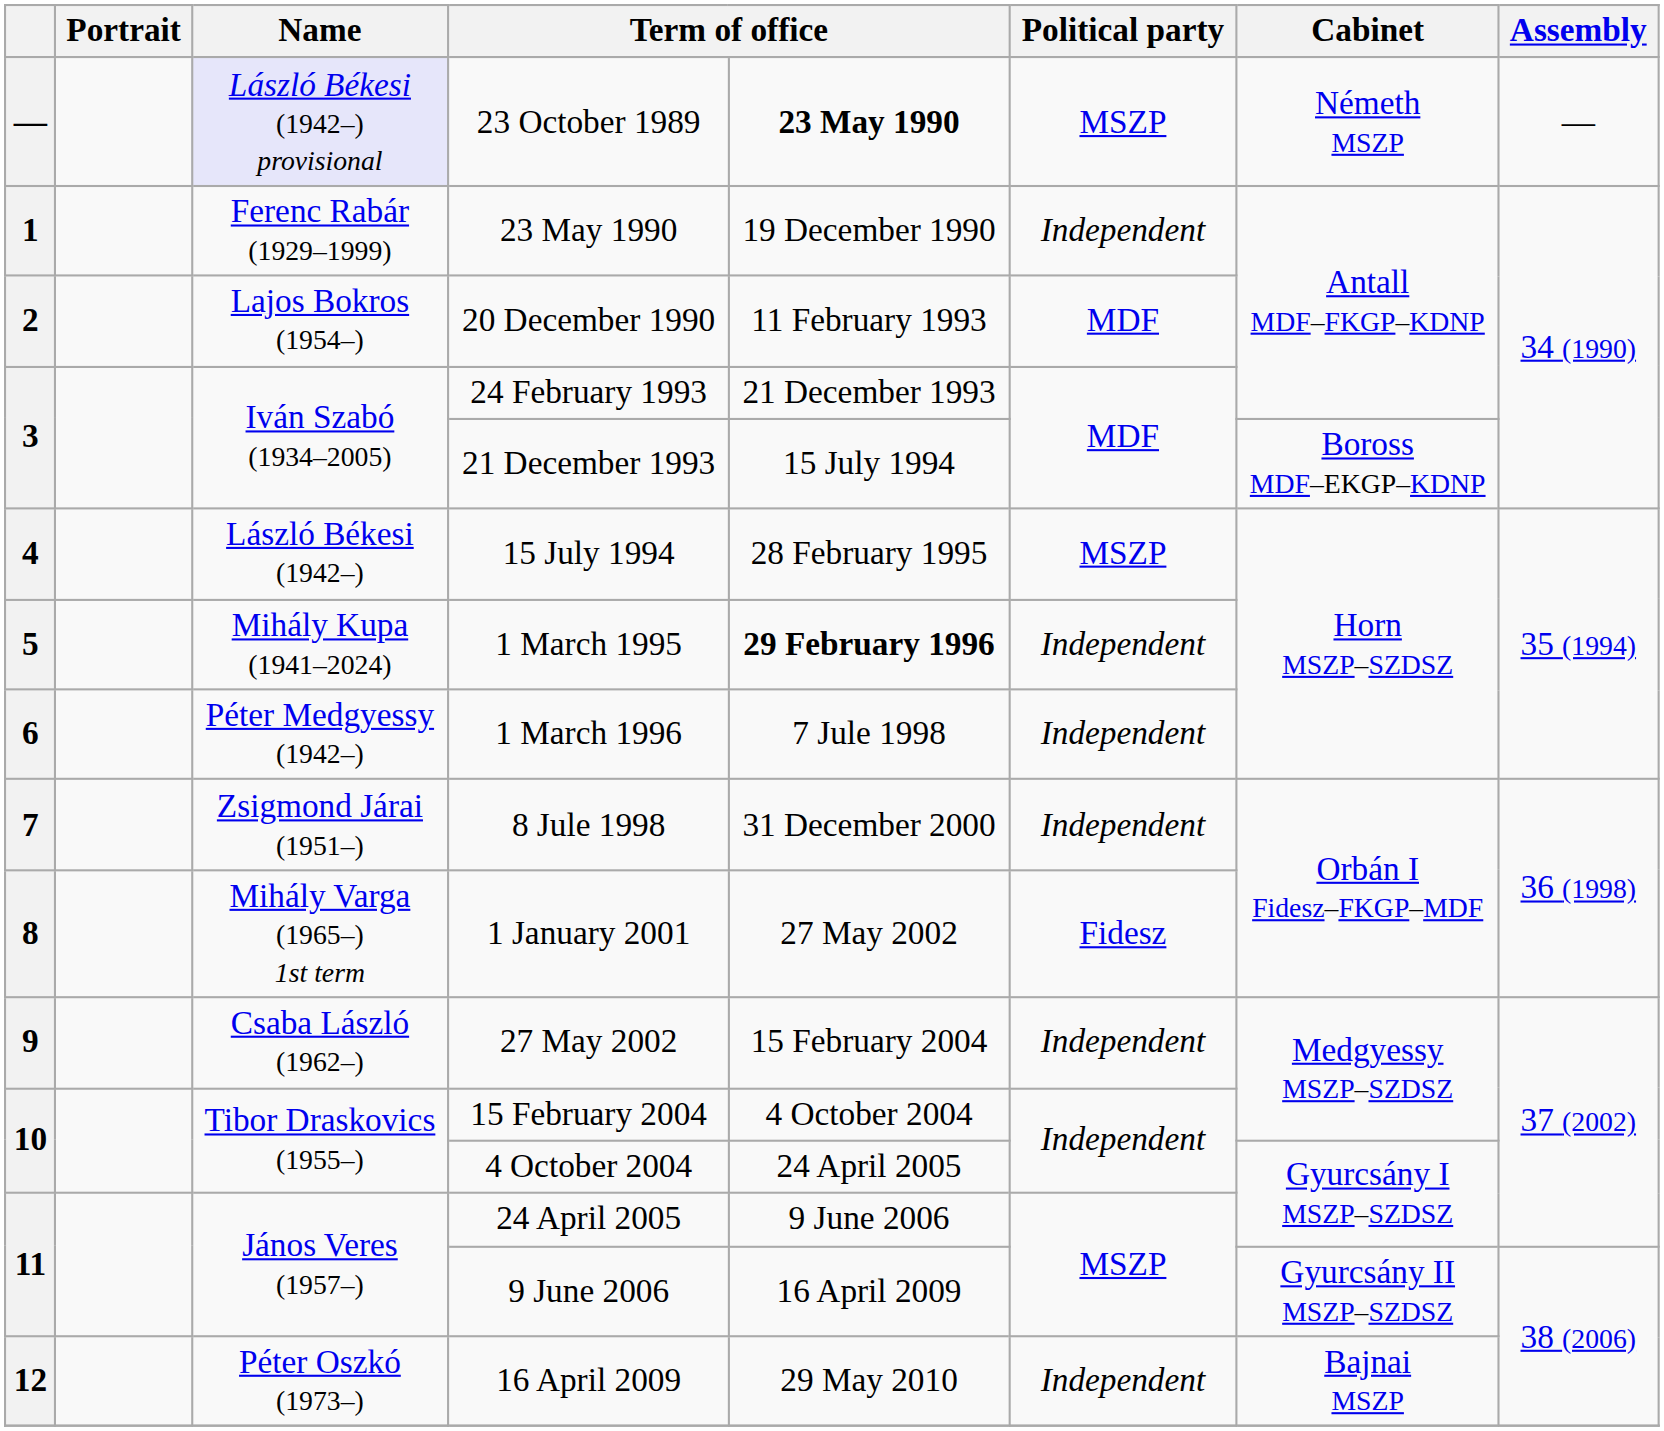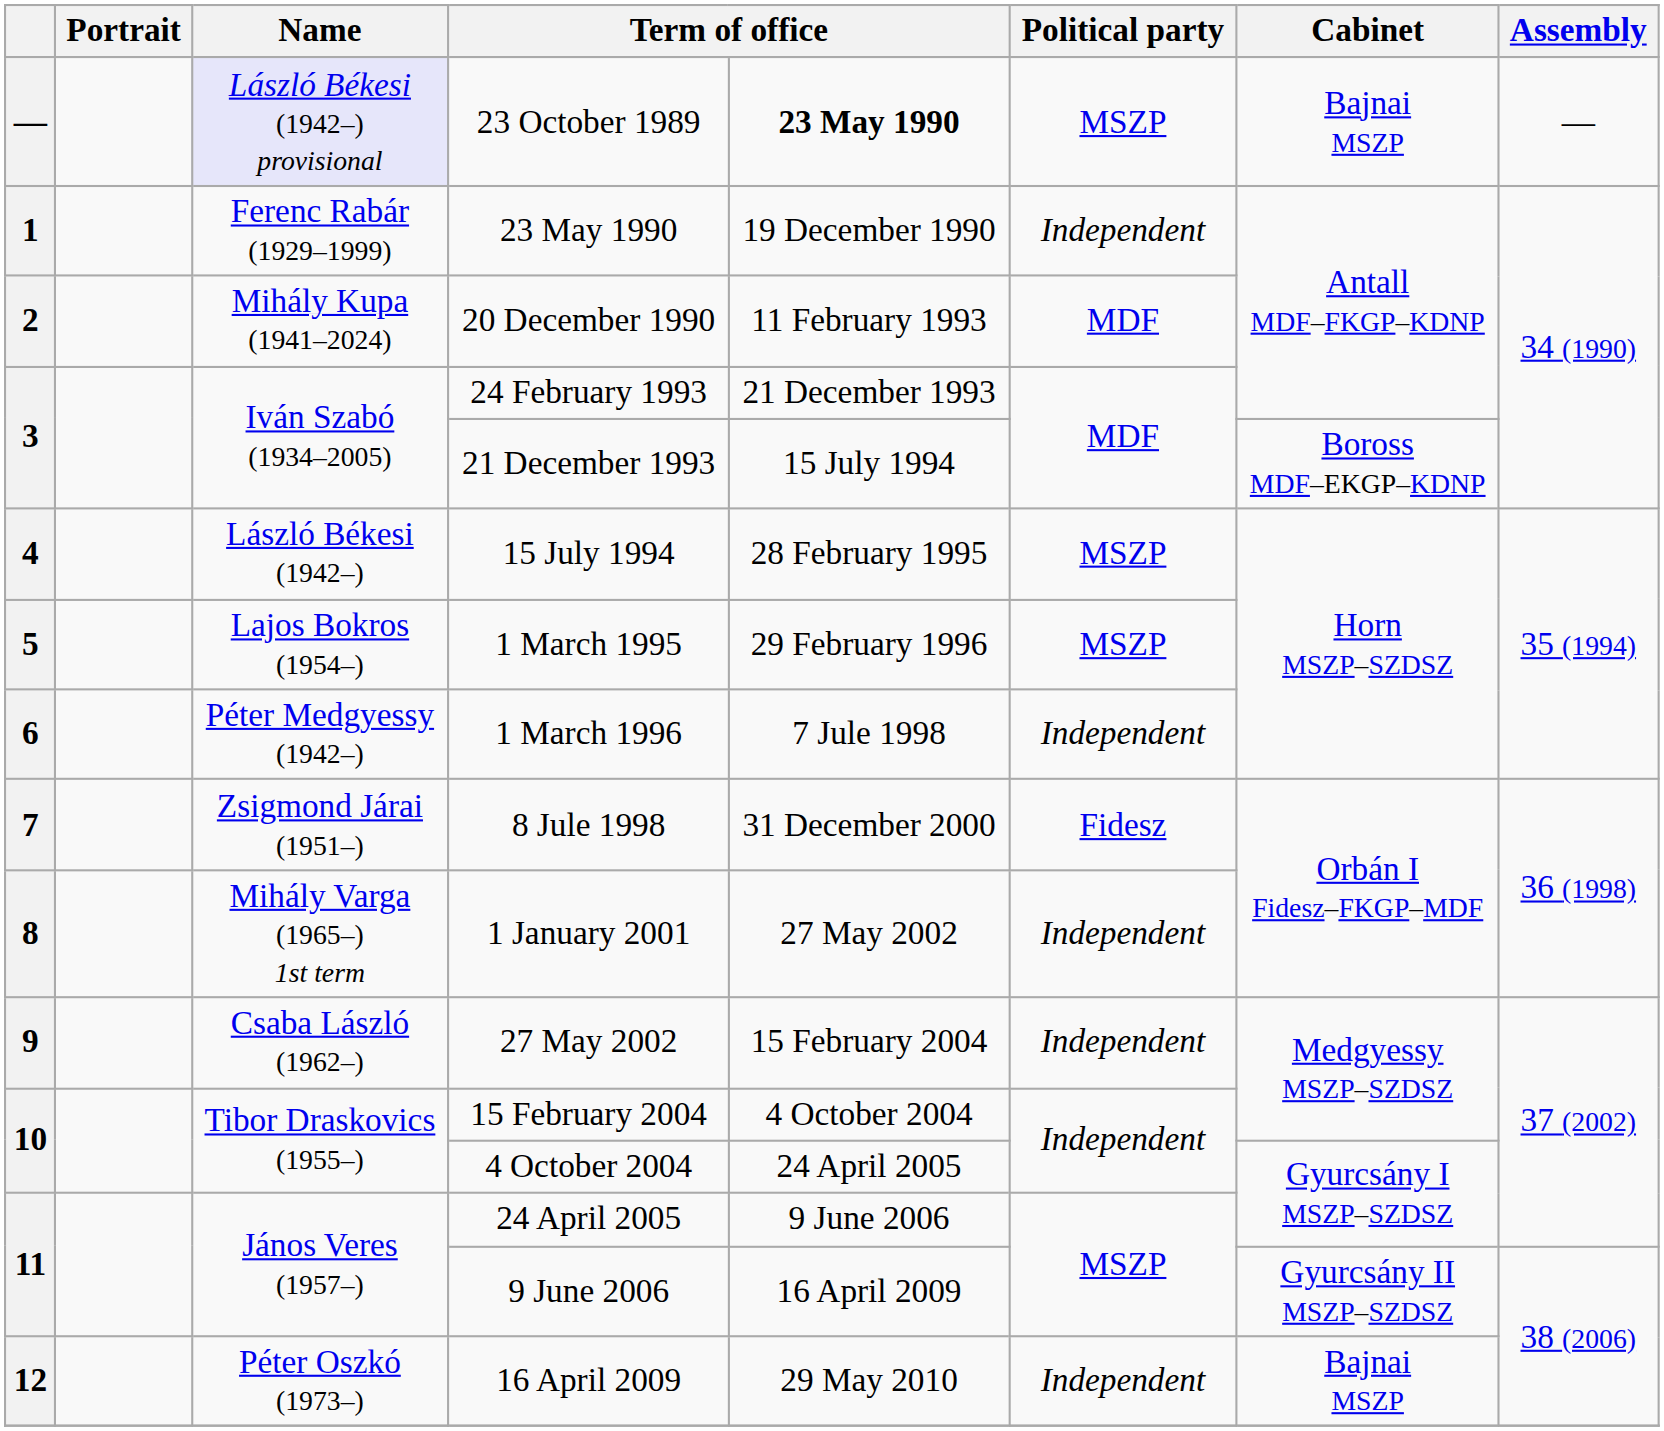23 October 1989 | Cabinet: Németh MSZP -> Bajnai MSZP
20 December 1990 | Name: Lajos Bokros (1954–) -> Mihály Kupa (1941–2024)
1 March 1995 | Name: Mihály Kupa (1941–2024) -> Lajos Bokros (1954–)
1 March 1995 | column 5: bold -> normal
1 March 1995 | Political party: Independent -> MSZP
8 Jule 1998 | Political party: Independent -> Fidesz
1 January 2001 | Political party: Fidesz -> Independent
